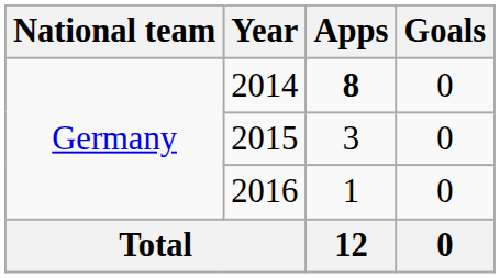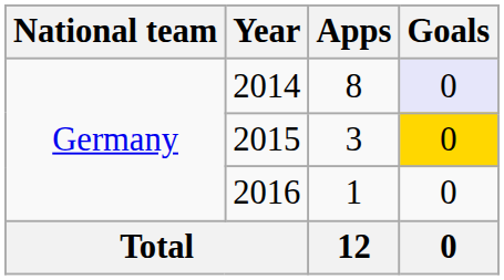2014 | Apps: bold -> normal
2014 | Goals: no background -> lavender background
2015 | Goals: no background -> gold background
